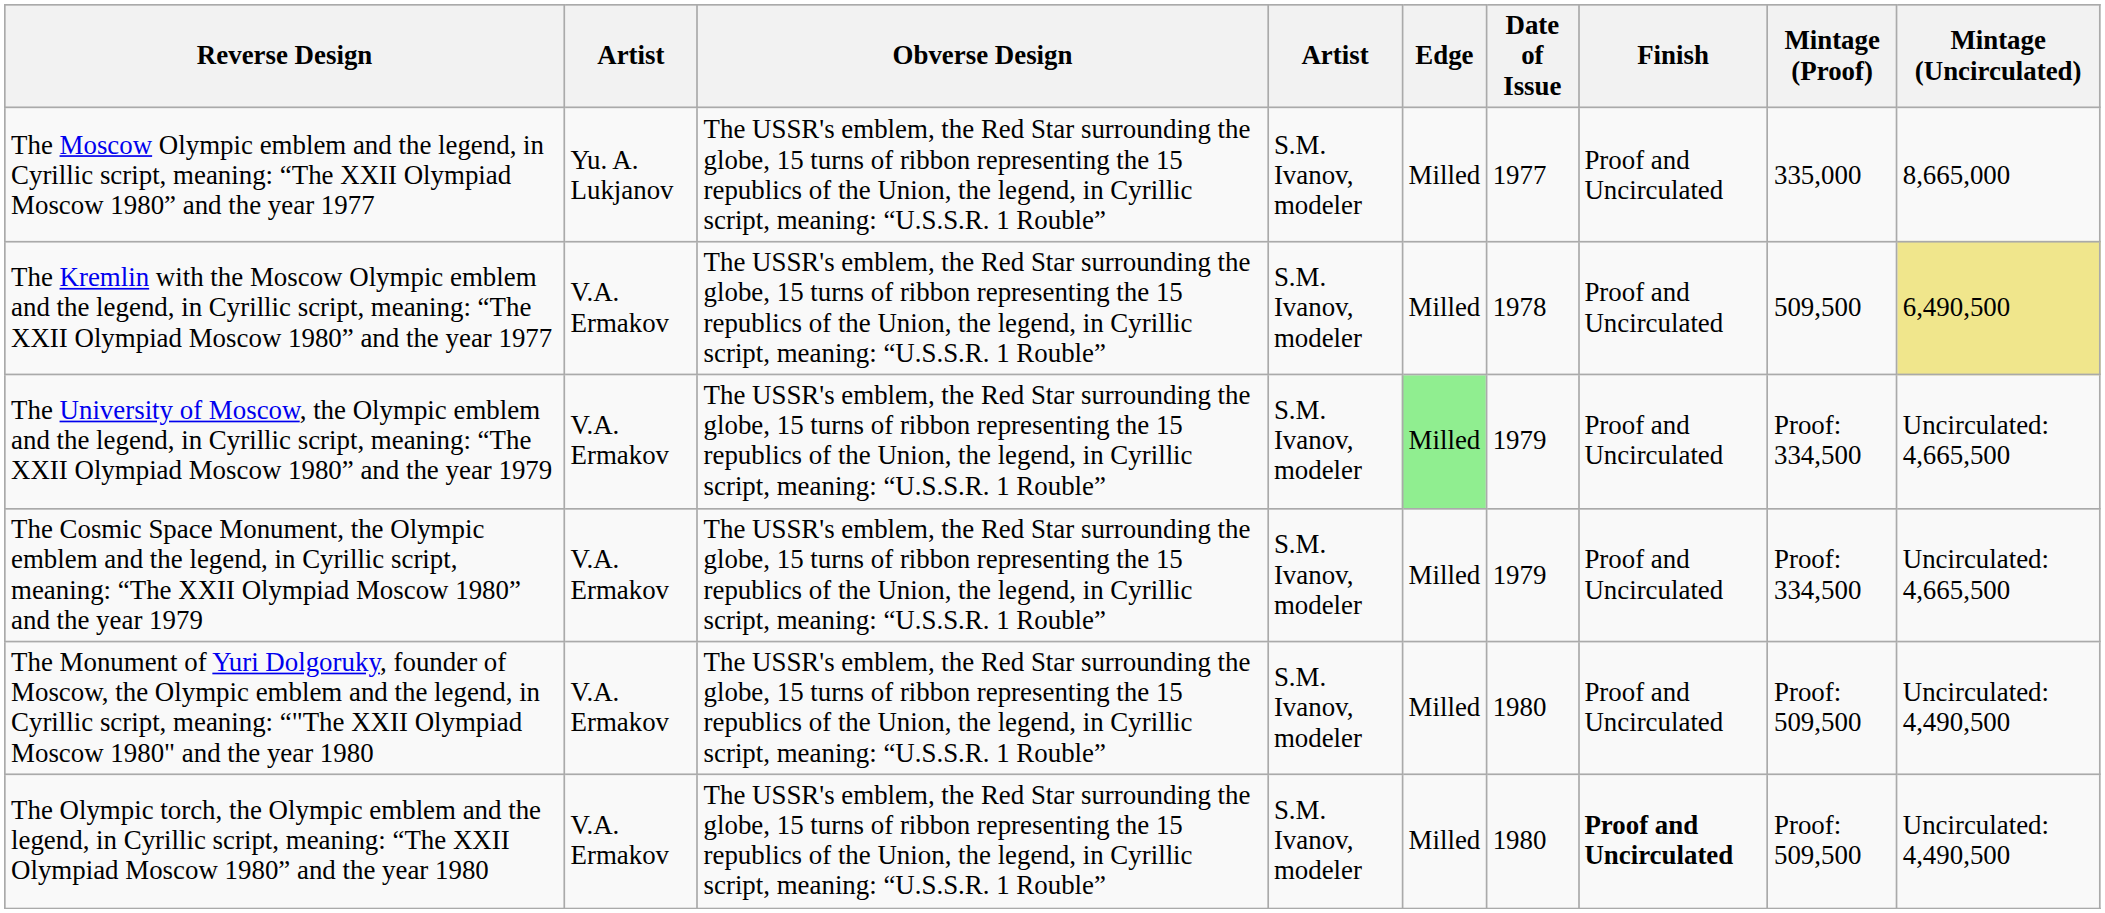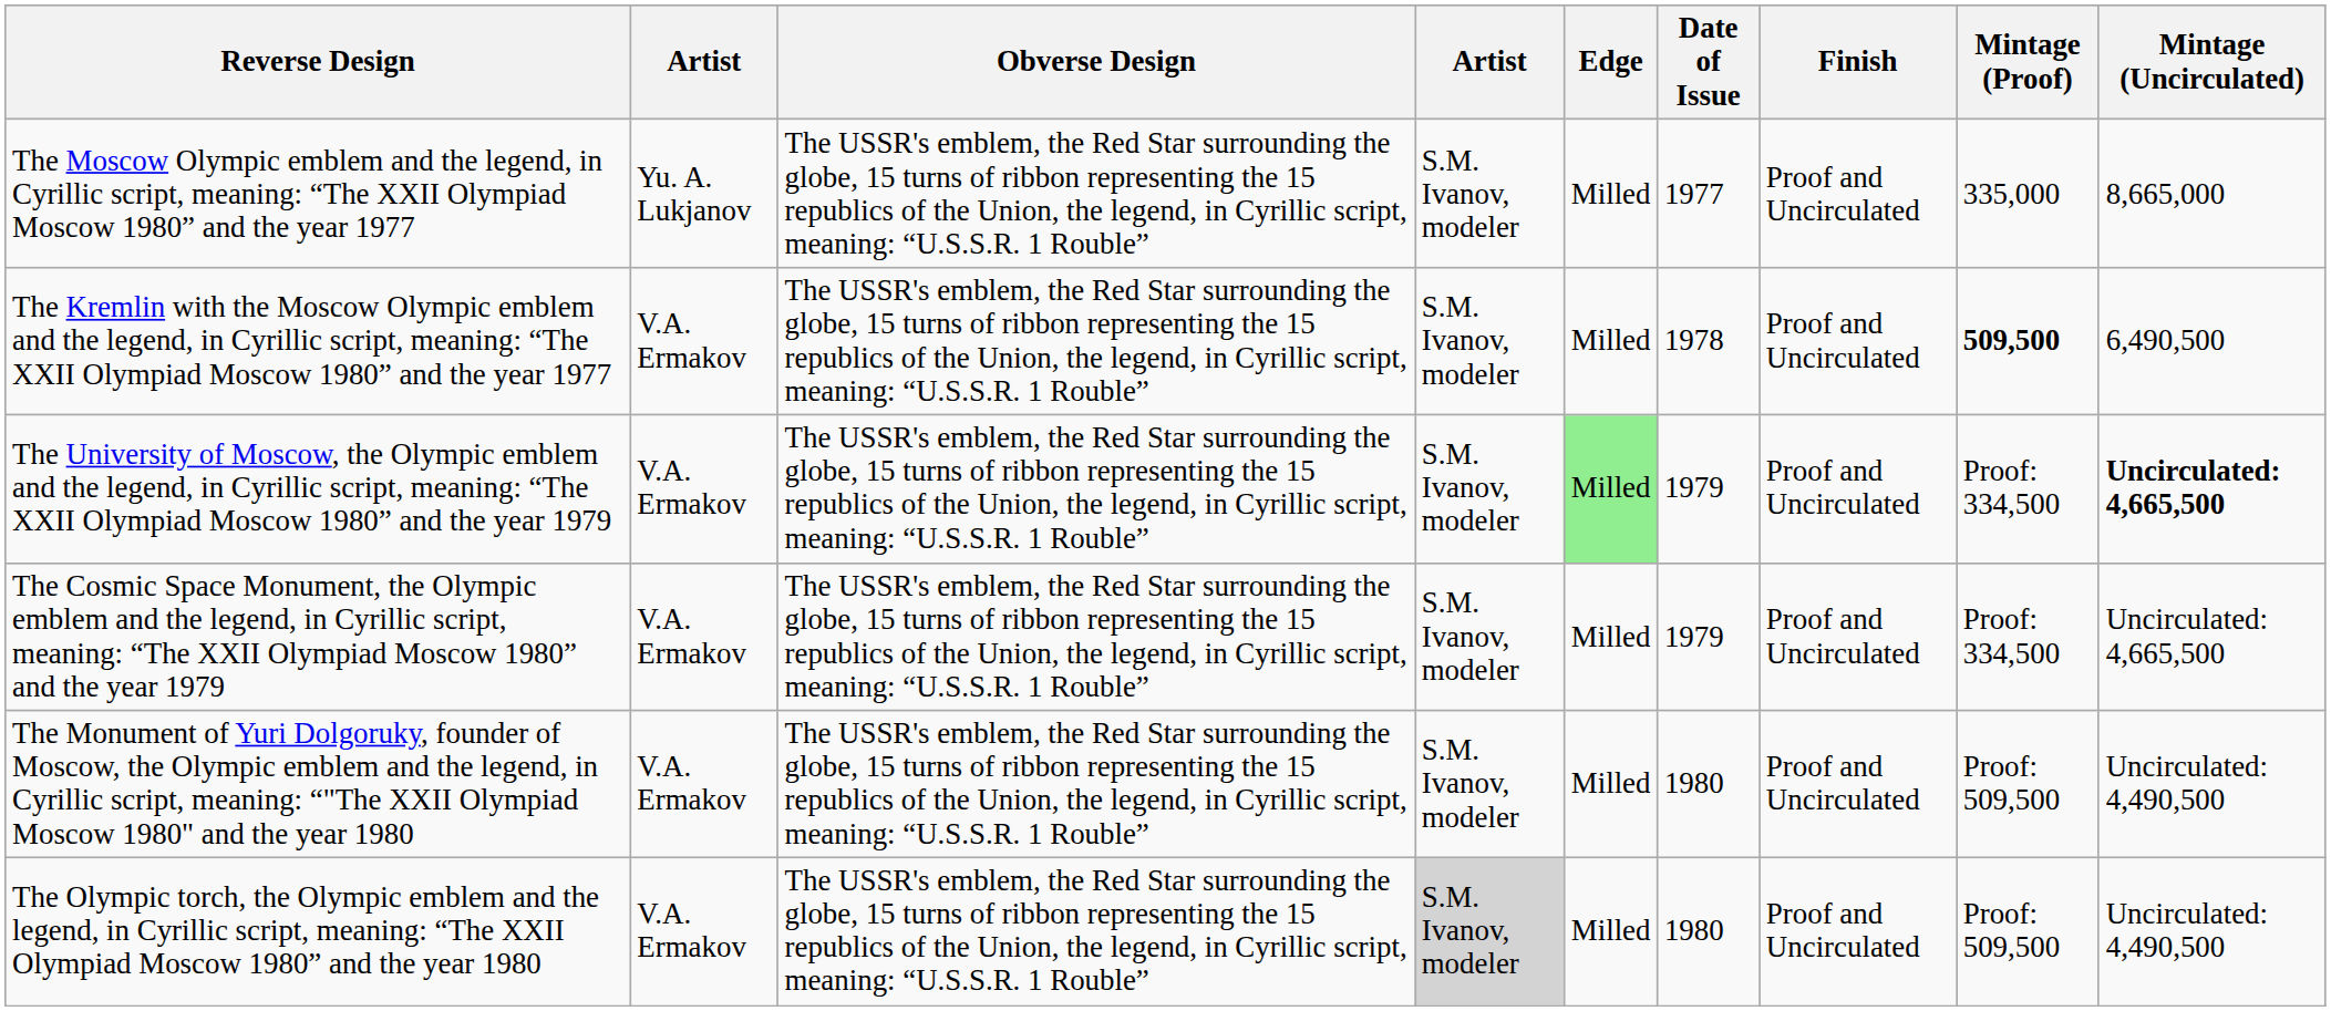row 3 | Mintage (Proof): normal -> bold
row 3 | Mintage (Uncirculated): khaki background -> no background
row 4 | Mintage (Uncirculated): normal -> bold
row 7 | column 4: no background -> lightgrey background
row 7 | Finish: bold -> normal
